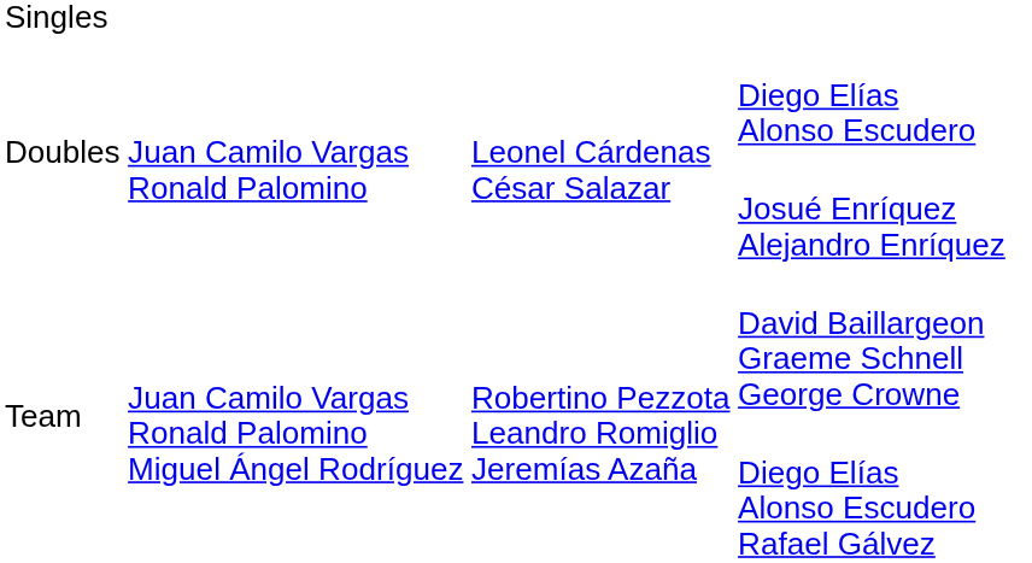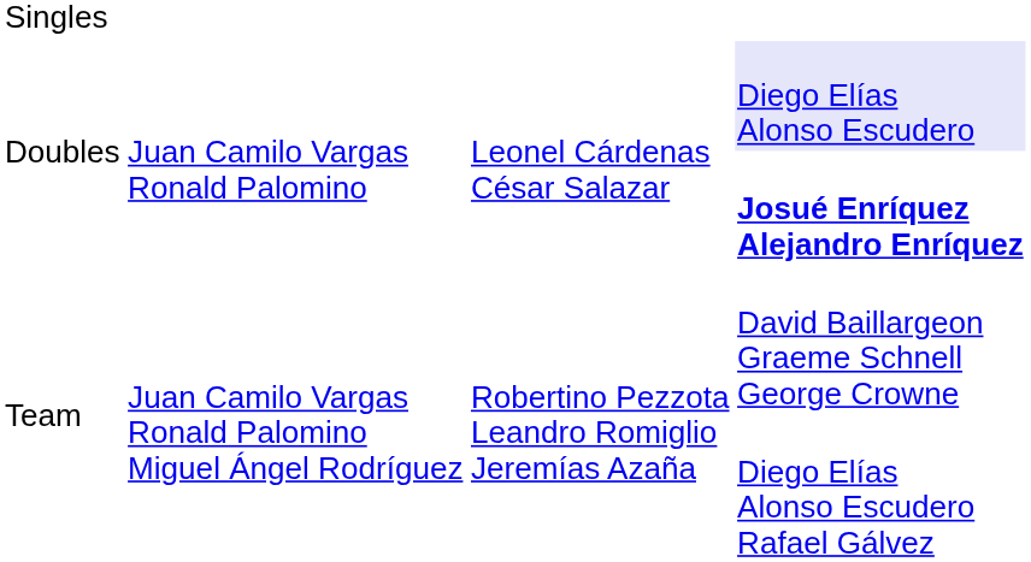Diego Elías Alonso Escudero | column 4: no background -> lavender background
Josué Enríquez Alejandro Enríquez | column 4: normal -> bold
